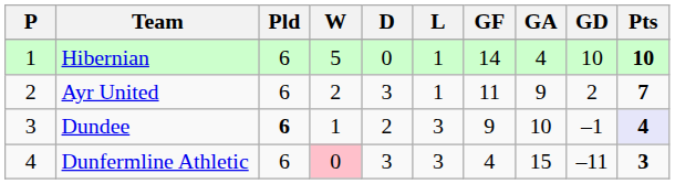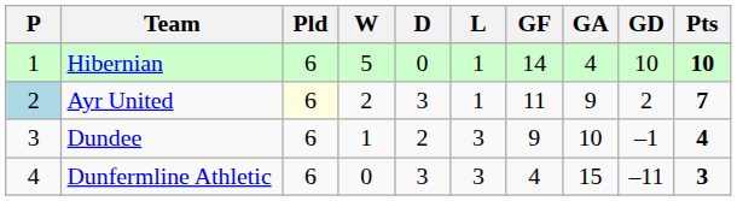Ayr United | P: no background -> lightblue background
Ayr United | Pld: no background -> lightyellow background
Dundee | Pld: bold -> normal
Dundee | Pts: lavender background -> no background
Dunfermline Athletic | W: pink background -> no background
